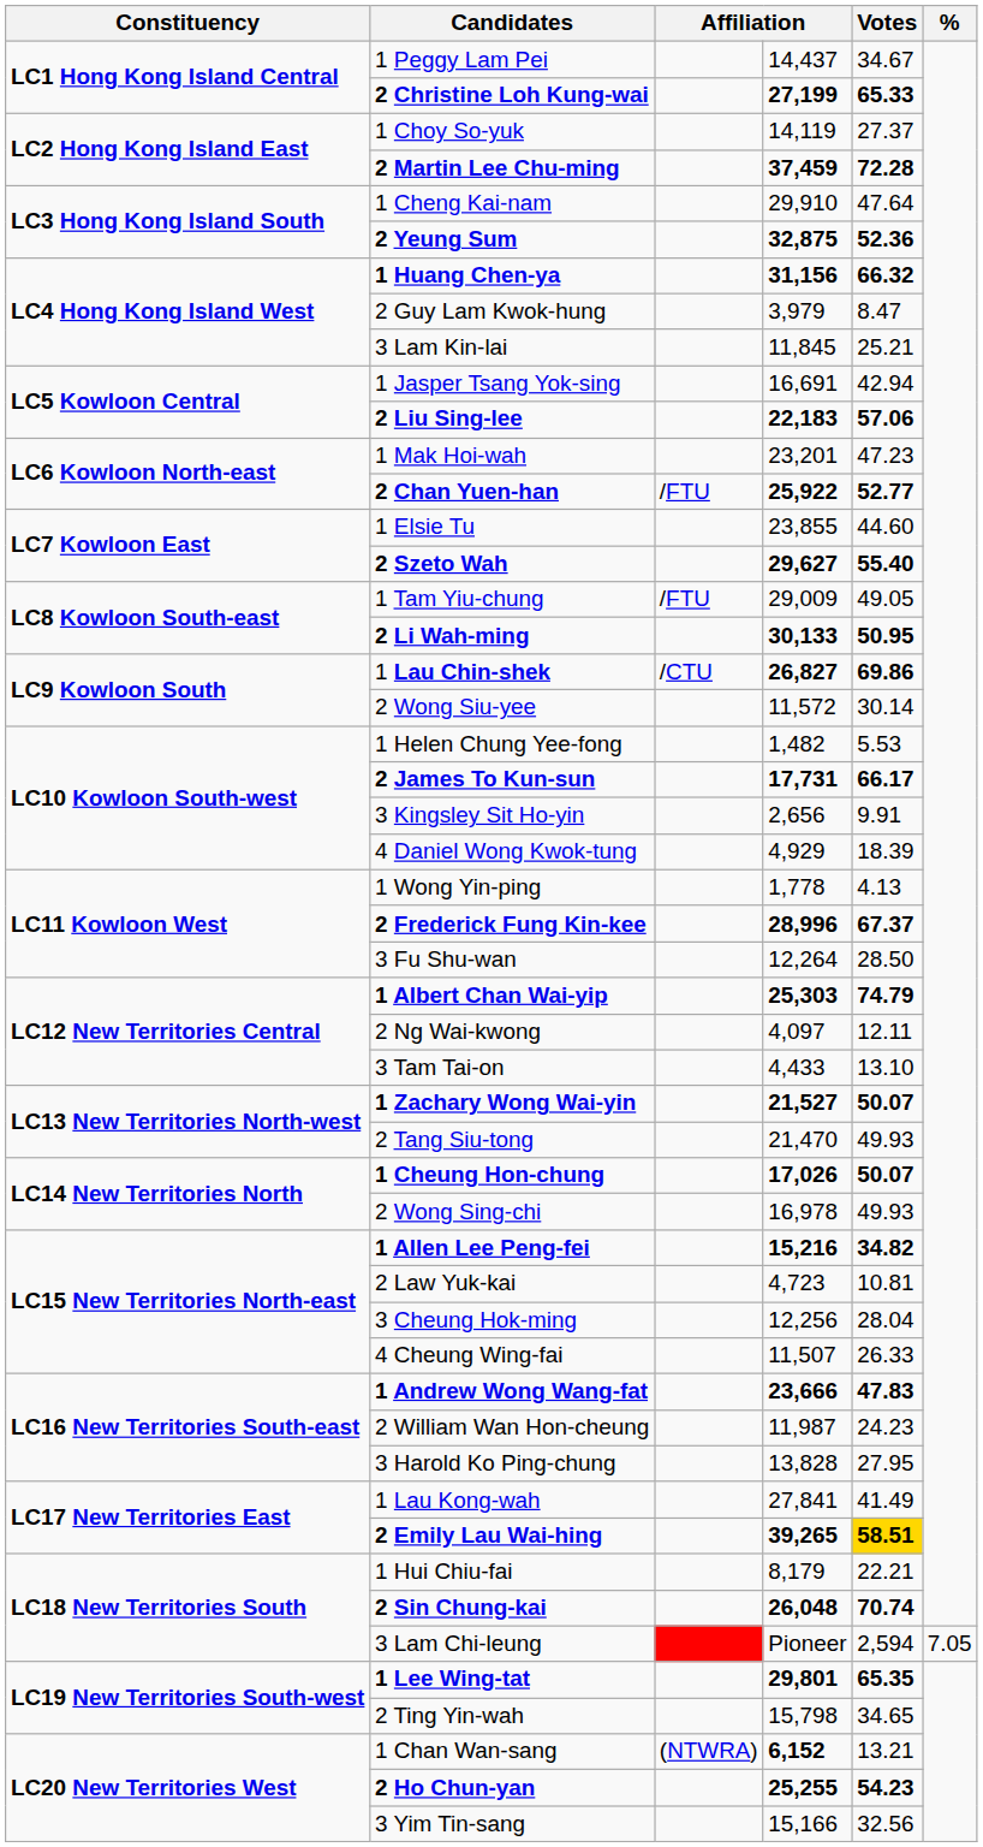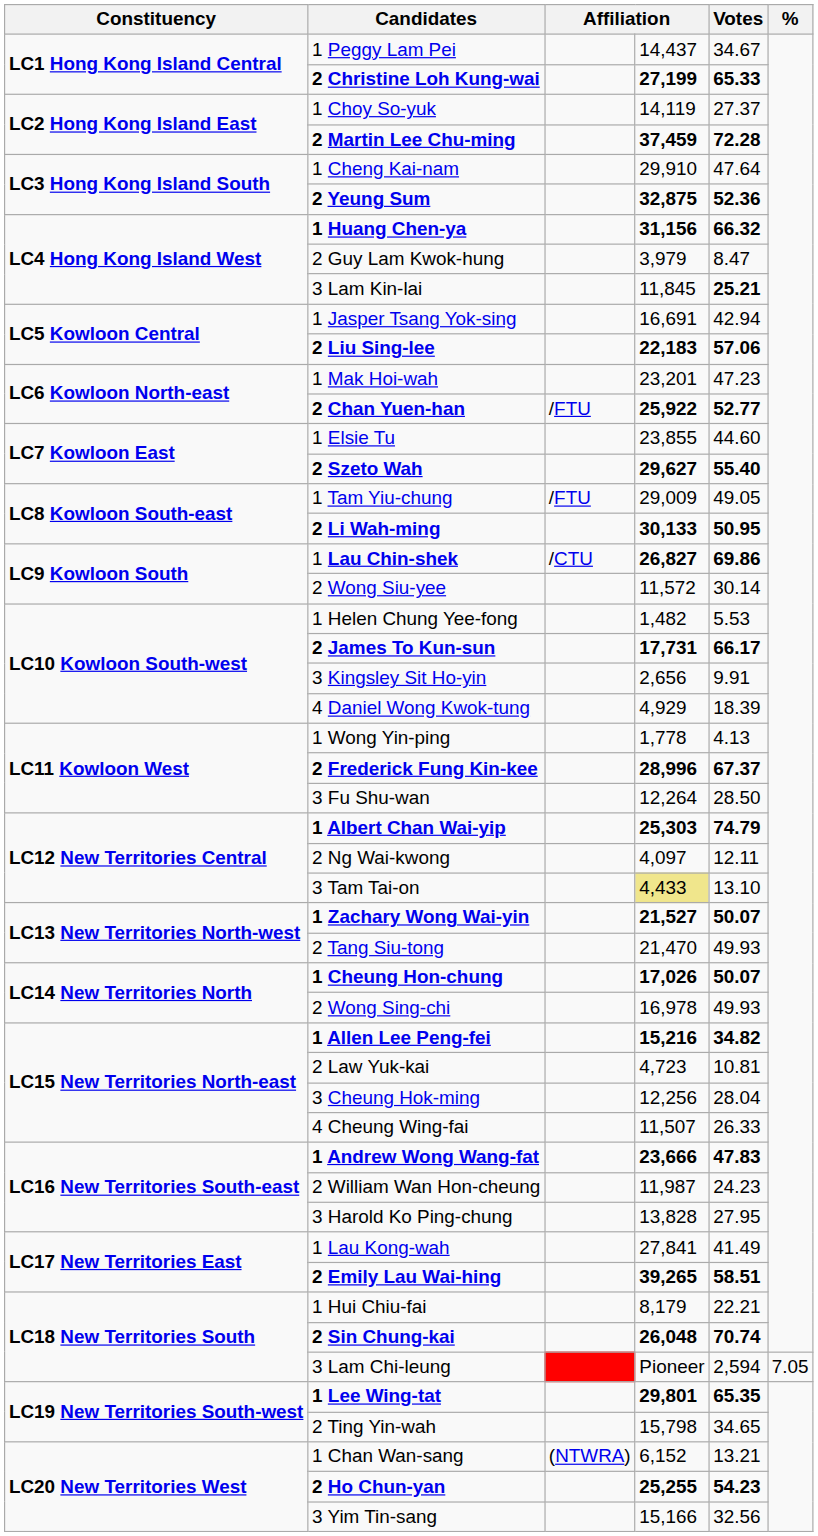3 Lam Kin-lai | Votes: normal -> bold
3 Tam Tai-on | column 4: no background -> khaki background
2 Emily Lau Wai-hing | Votes: gold background -> no background
1 Chan Wan-sang | column 4: bold -> normal
